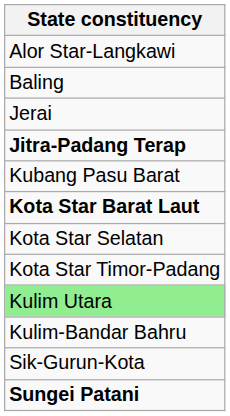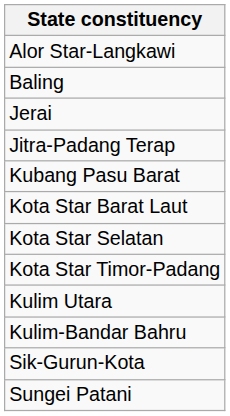row 5 | column 1: bold -> normal
row 7 | column 1: bold -> normal
row 10 | column 1: lightgreen background -> no background
row 13 | column 1: bold -> normal
